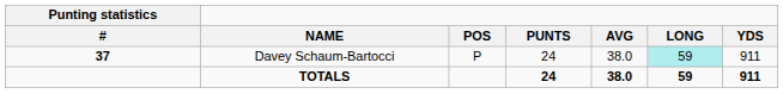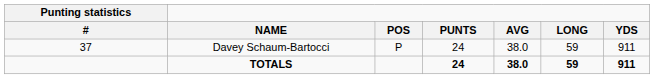Davey Schaum-Bartocci | Punting statistics / #: bold -> normal
Davey Schaum-Bartocci | LONG: paleturquoise background -> no background
